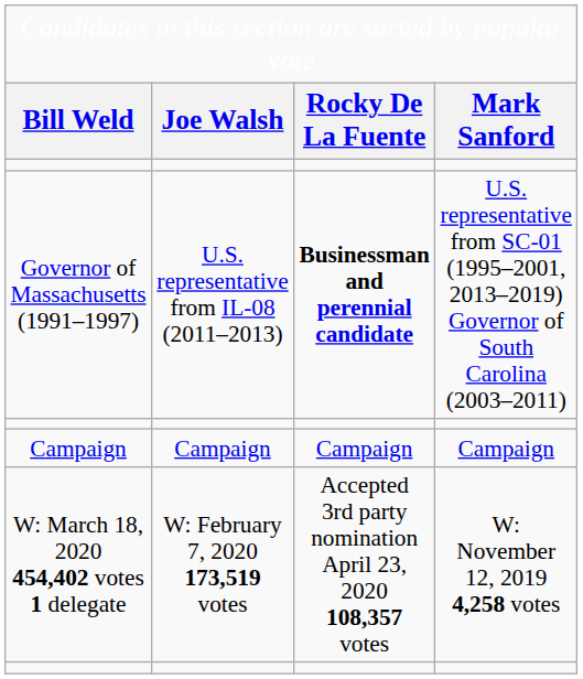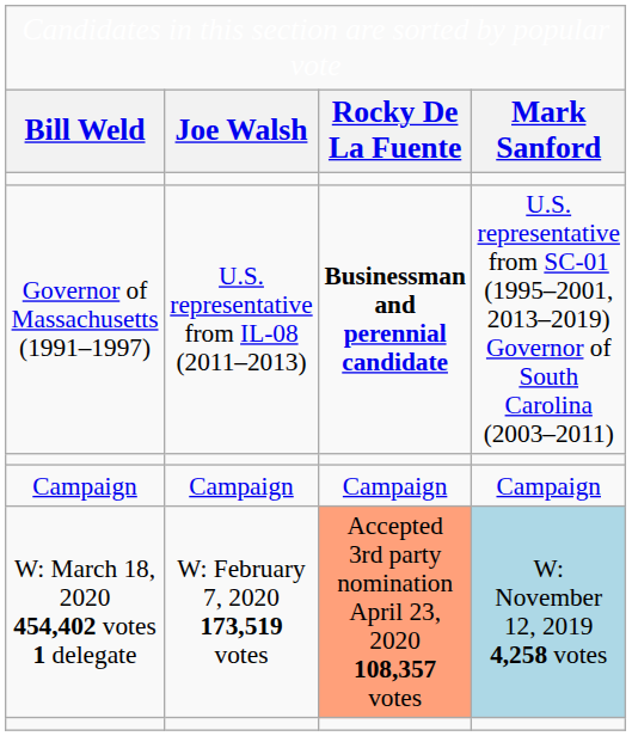W: March 18, 2020 454,402 votes 1 delegate | column 3: no background -> lightsalmon background
W: March 18, 2020 454,402 votes 1 delegate | column 4: no background -> lightblue background
